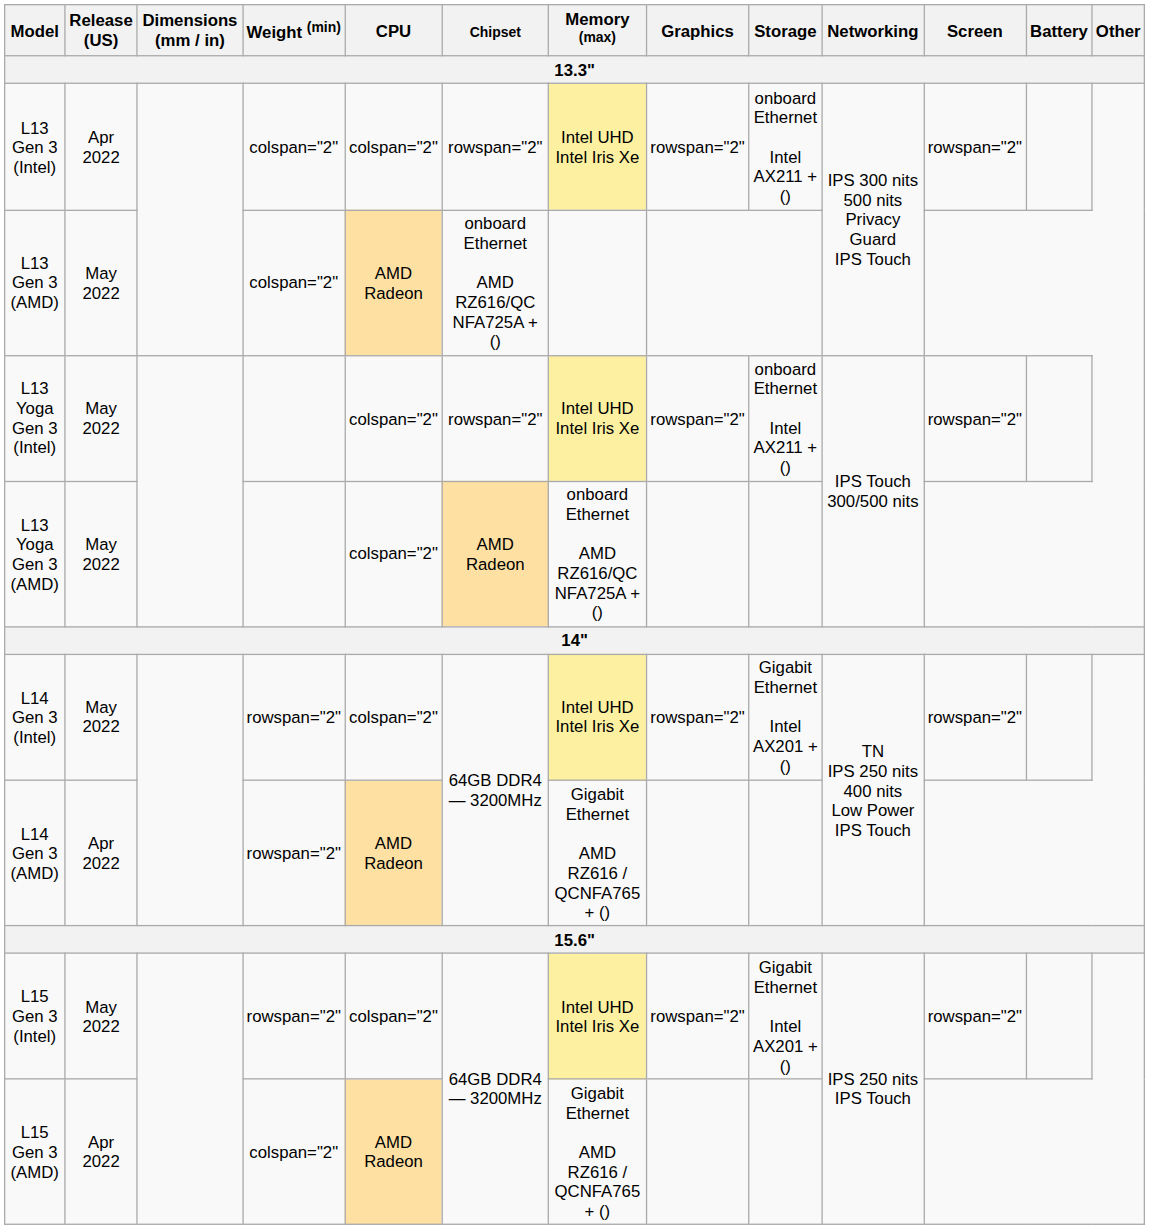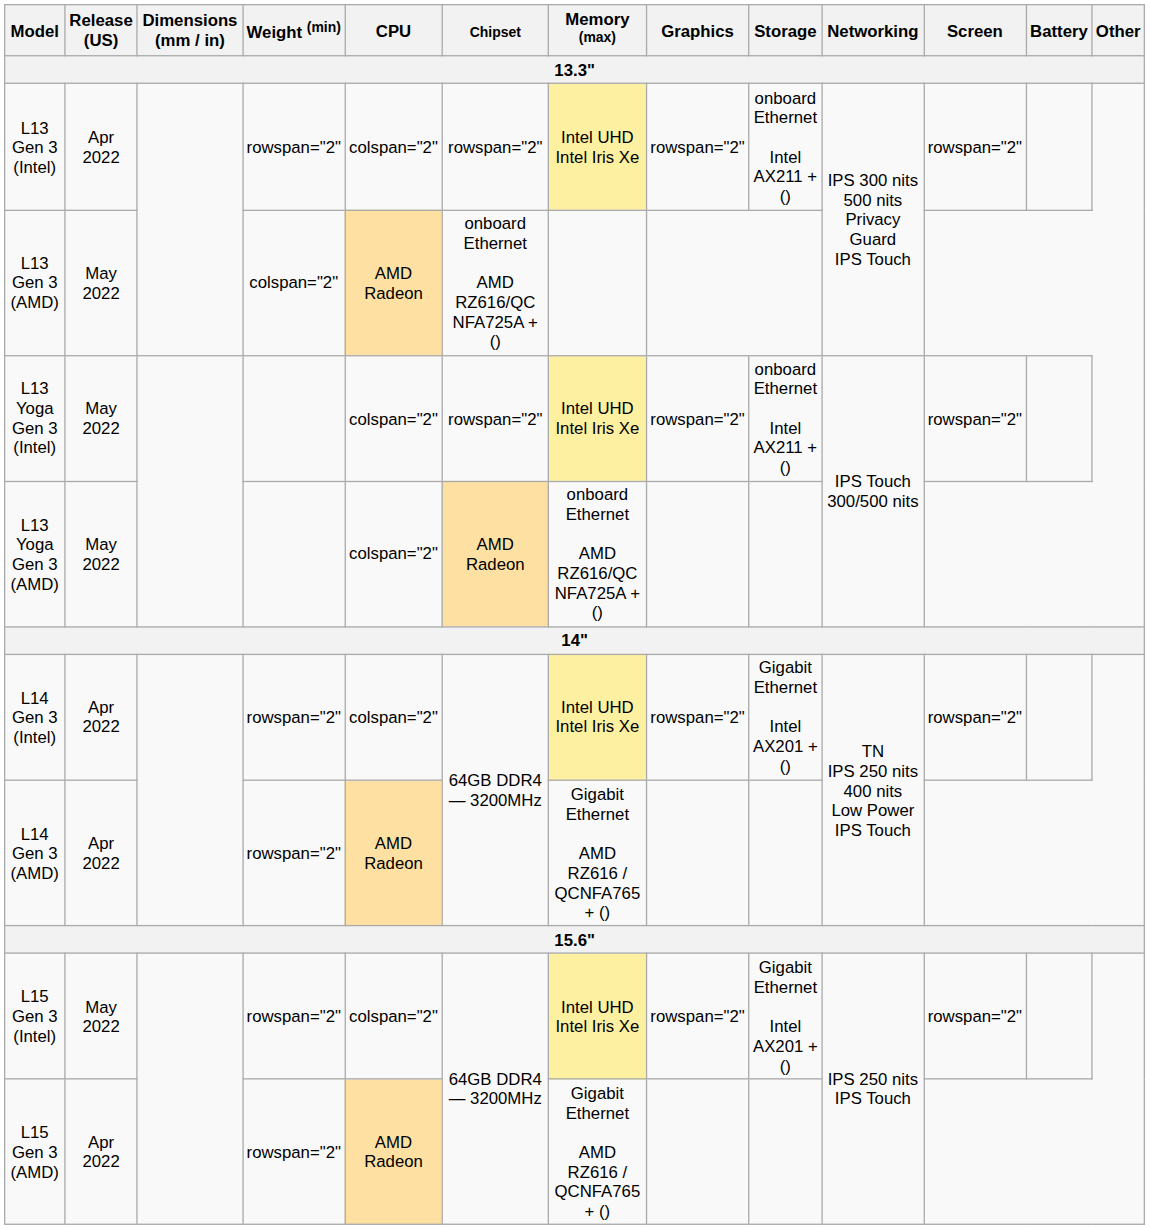L13 Gen 3 (Intel) | Weight (min): colspan="2" -> rowspan="2"
L14 Gen 3 (Intel) | Release (US): May 2022 -> Apr 2022
L15 Gen 3 (AMD) | Weight (min): colspan="2" -> rowspan="2"
